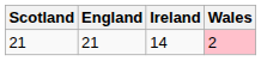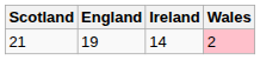row 2 | England: 21 -> 19
